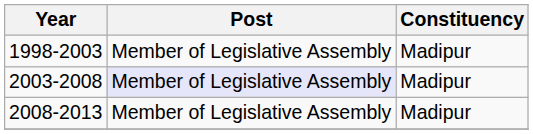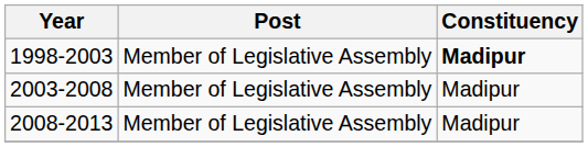1998-2003 | Constituency: normal -> bold
2003-2008 | Post: lavender background -> no background
